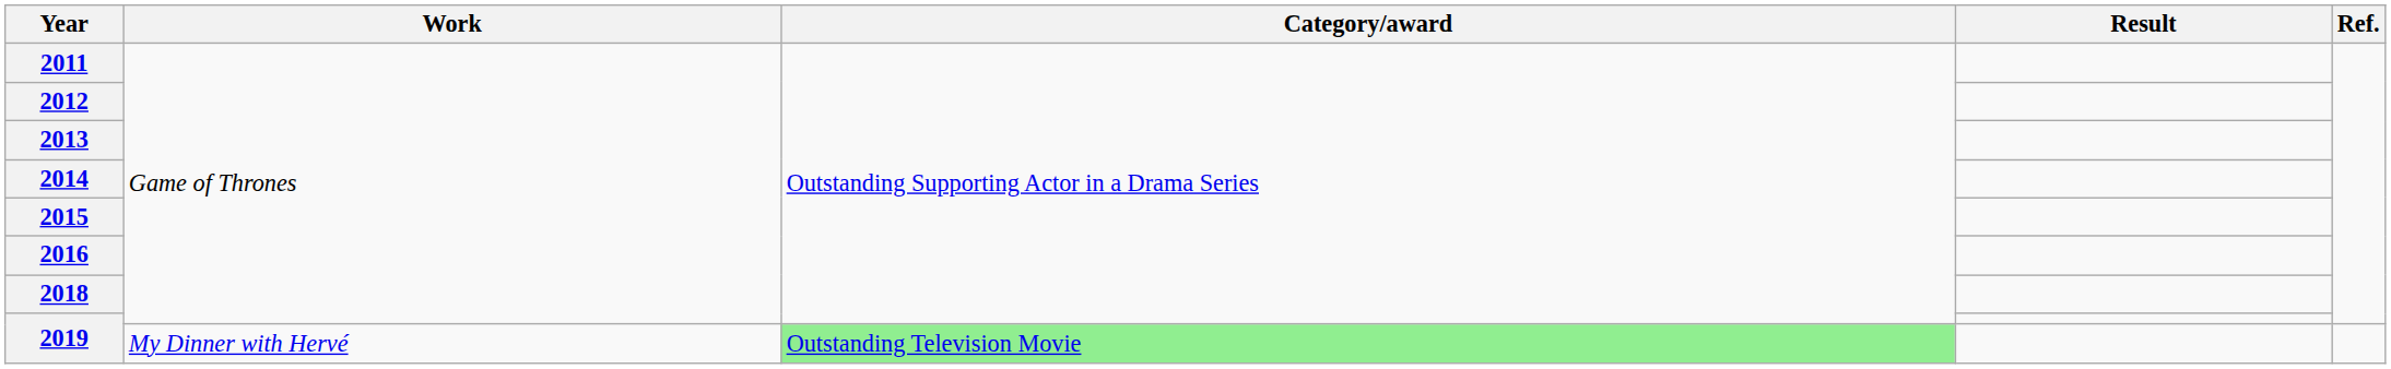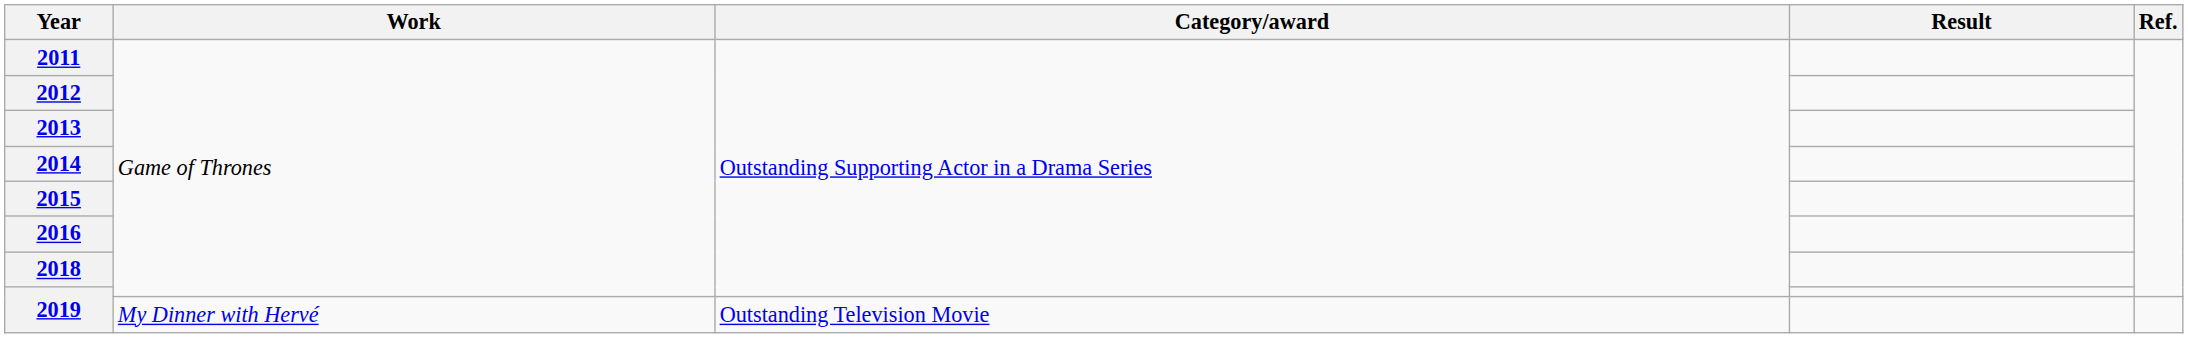2019 / My Dinner with Hervé | Category/award: lightgreen background -> no background
